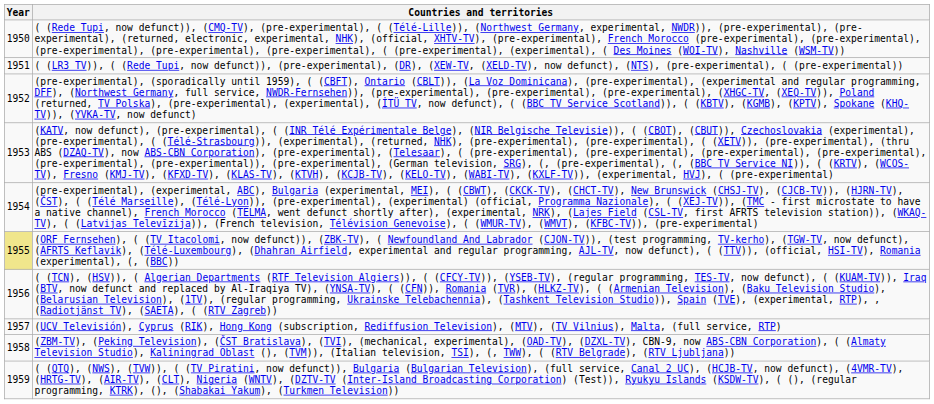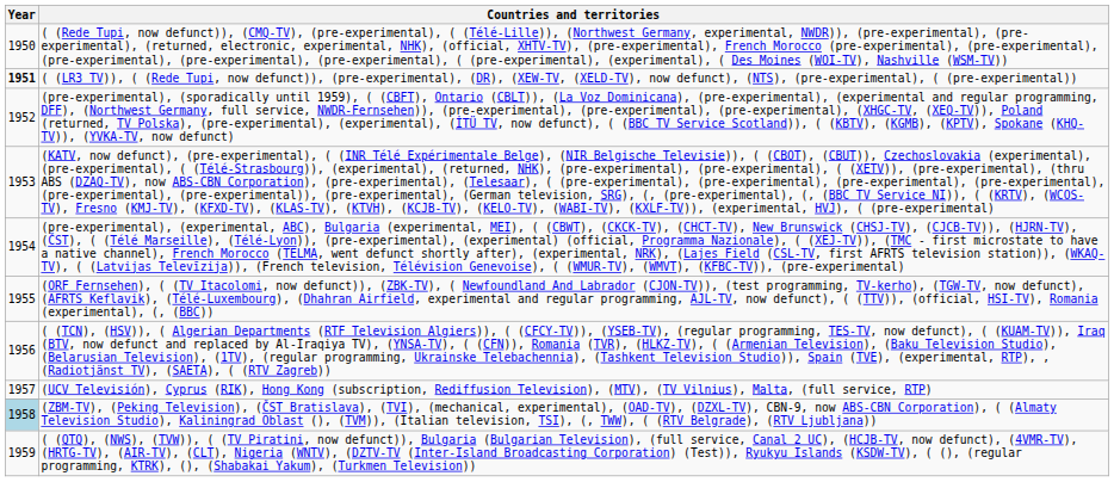row 3 | Year: normal -> bold
row 7 | Year: khaki background -> no background
row 10 | Year: no background -> lightblue background
